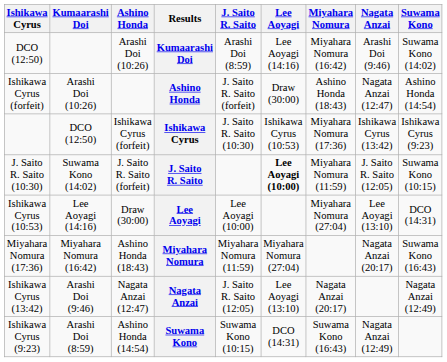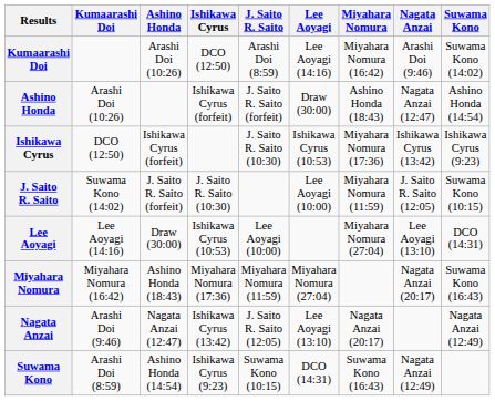columns swapped: Results <-> Ishikawa Cyrus
row 5 | Lee Aoyagi: bold -> normal
